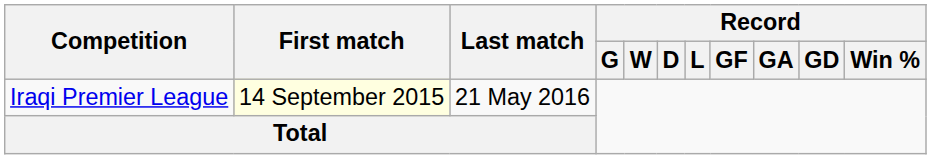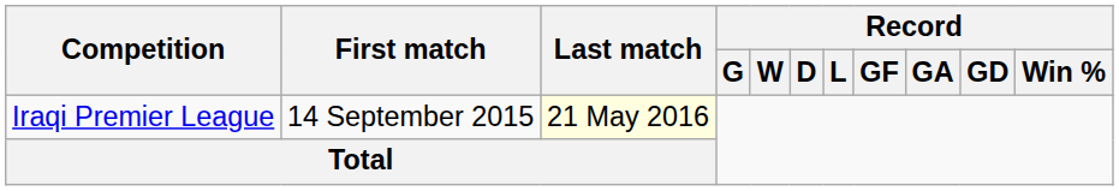Iraqi Premier League | First match: lightyellow background -> no background
Iraqi Premier League | Last match: no background -> lightyellow background
